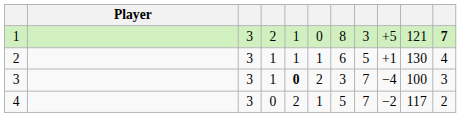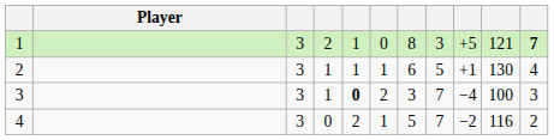row 5 | column 10: 117 -> 116
